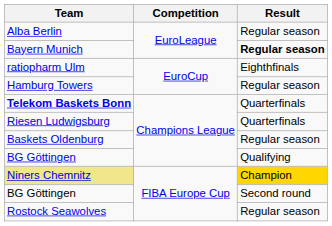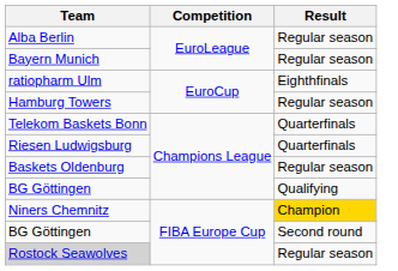Bayern Munich | Result: bold -> normal
Telekom Baskets Bonn | Team: bold -> normal
Niners Chemnitz | Team: khaki background -> no background
Rostock Seawolves | Team: no background -> lightgrey background
